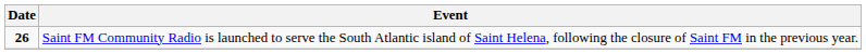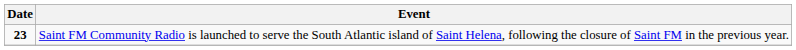row 2 | Date: 26 -> 23
